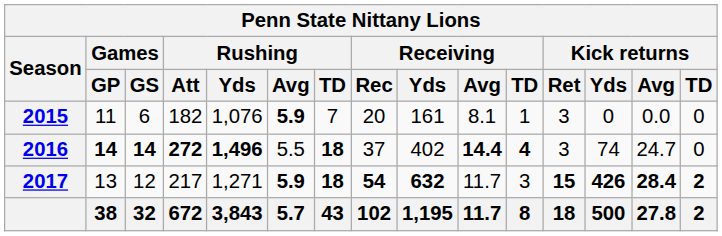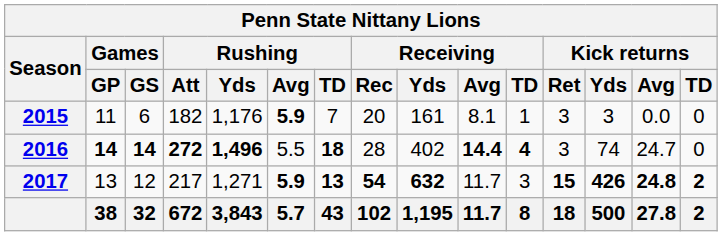2015 | Rushing / Yds: 1,076 -> 1,176
2015 | Kick returns / Yds: 0 -> 3
2016 | Receiving / Rec: 37 -> 28
2017 | Rushing / TD: 18 -> 13
2017 | Kick returns / Avg: 28.4 -> 24.8
